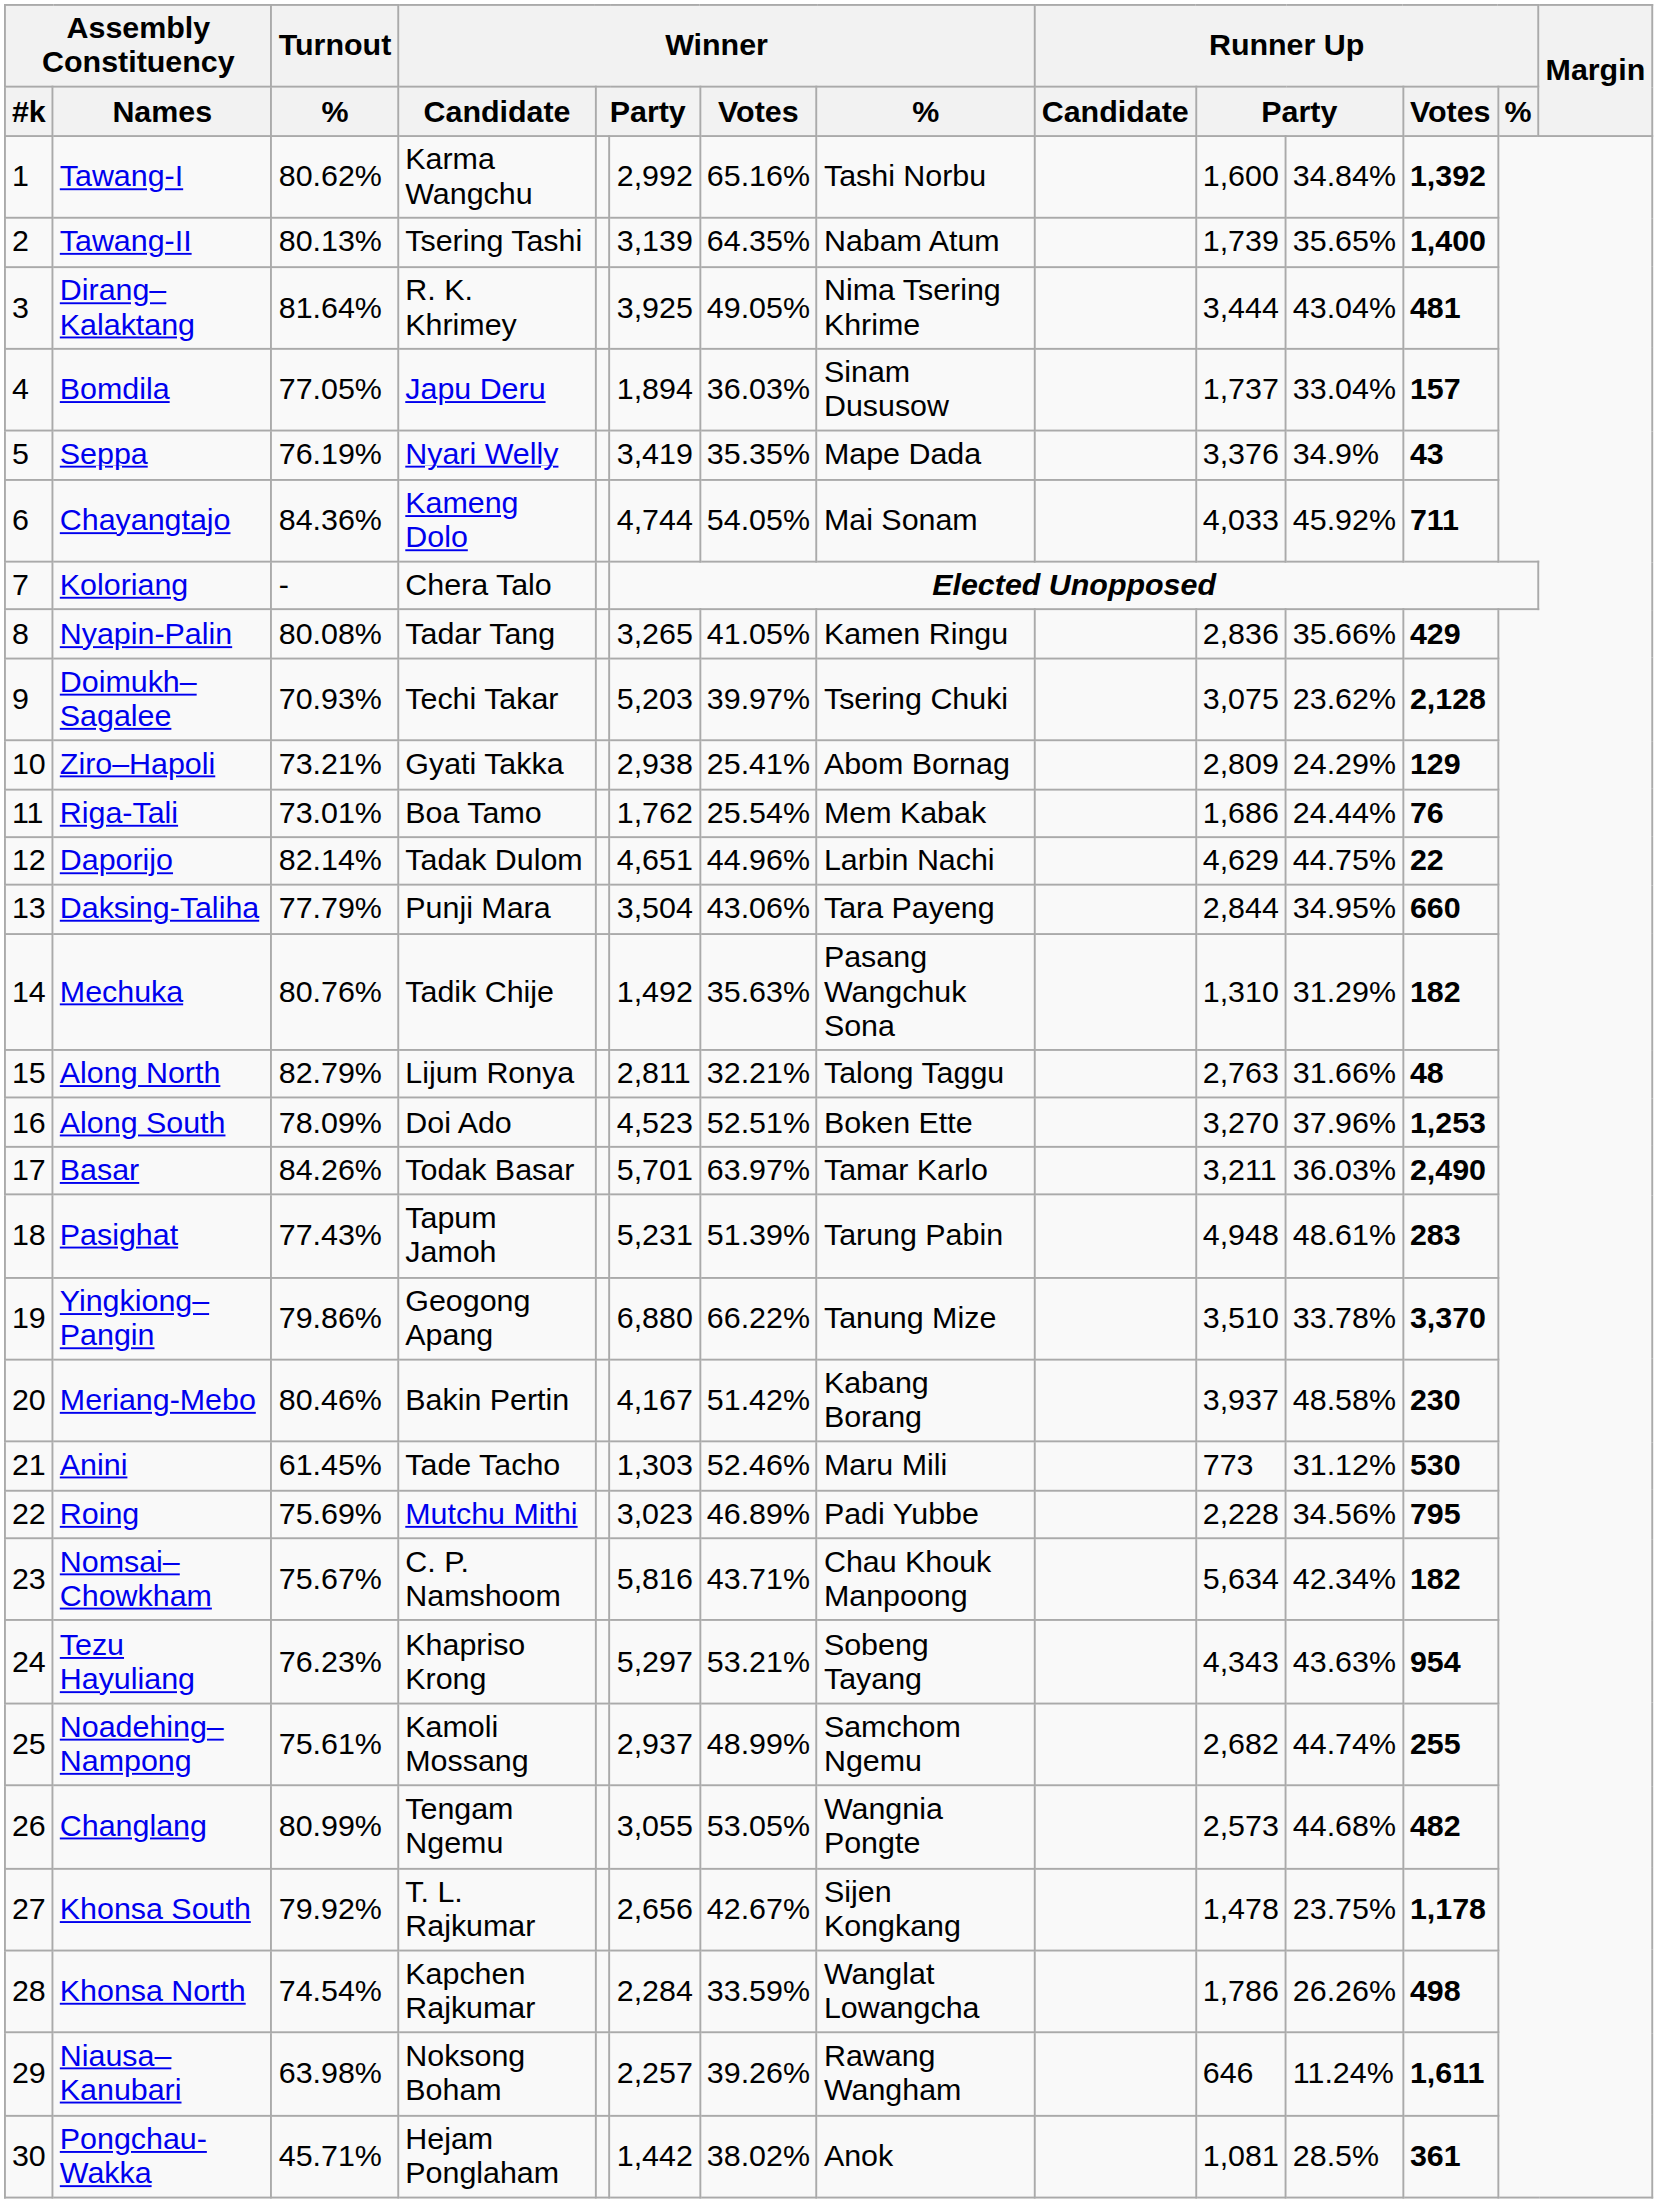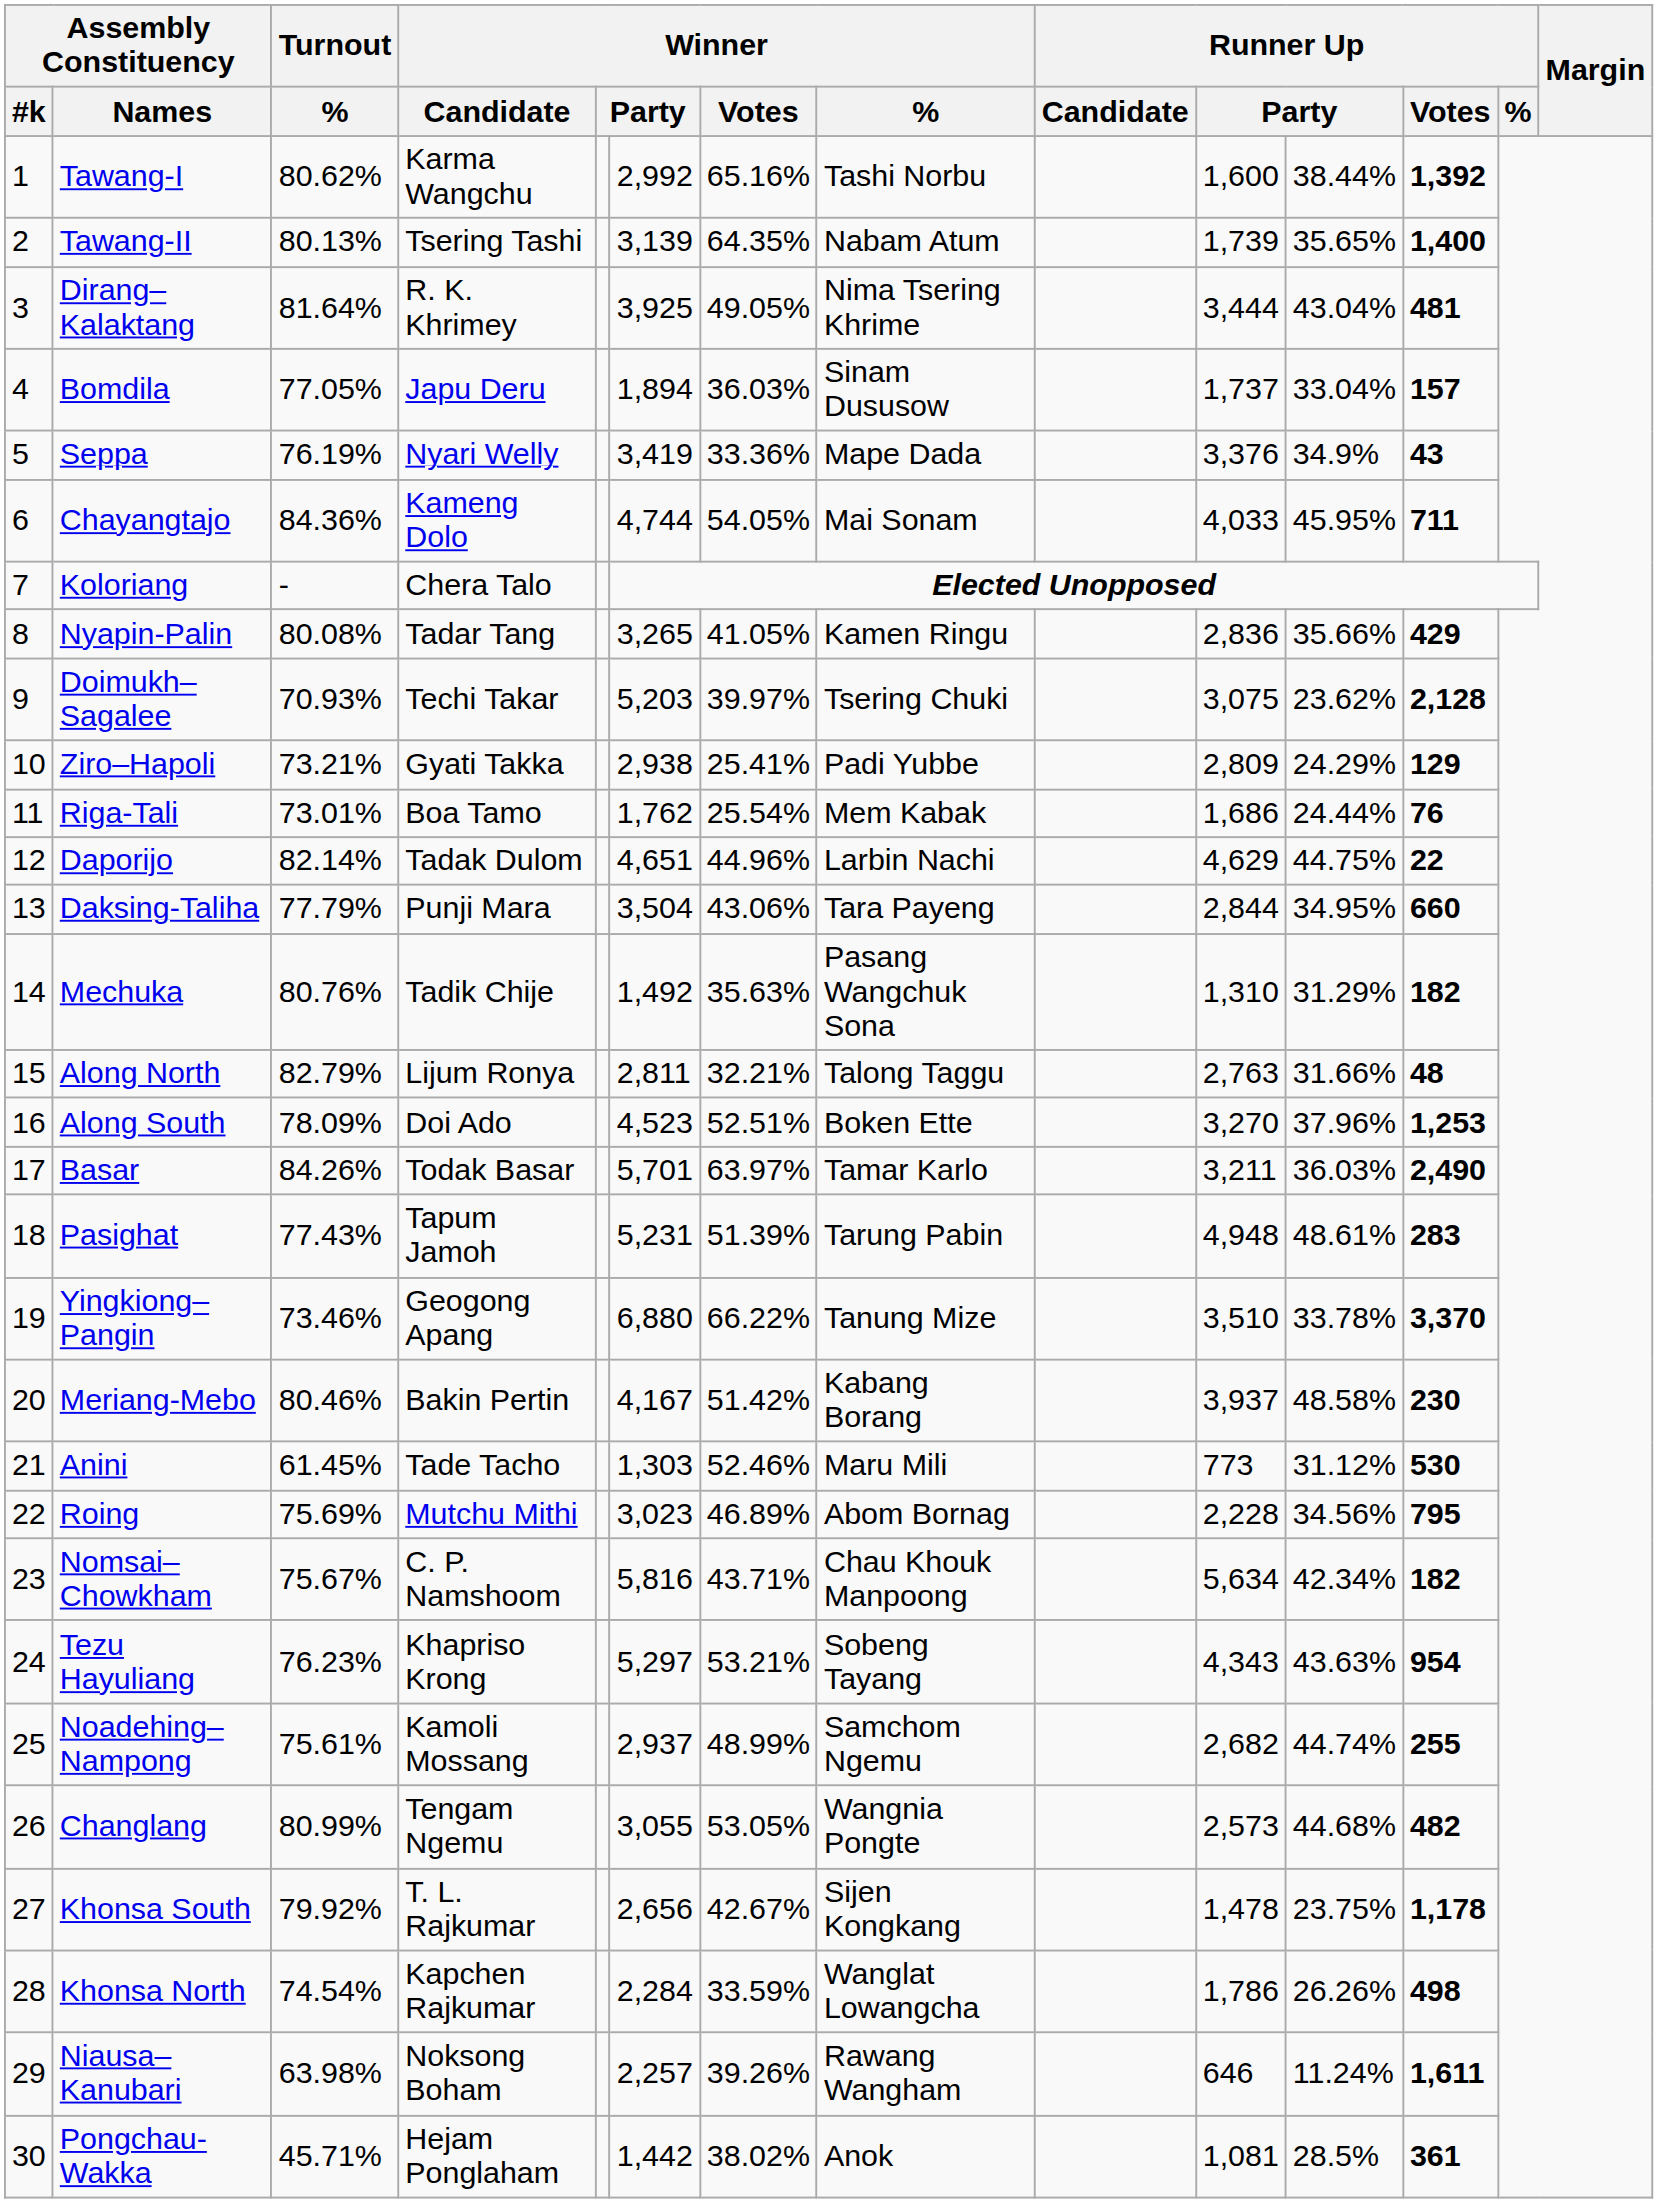Tawang-I | column 11: 34.84% -> 38.44%
Seppa | Winner / Votes: 35.35% -> 33.36%
Chayangtajo | column 11: 45.92% -> 45.95%
Ziro–Hapoli | Winner / %: Abom Bornag -> Padi Yubbe
Yingkiong–Pangin | Turnout / %: 79.86% -> 73.46%
Roing | Winner / %: Padi Yubbe -> Abom Bornag
